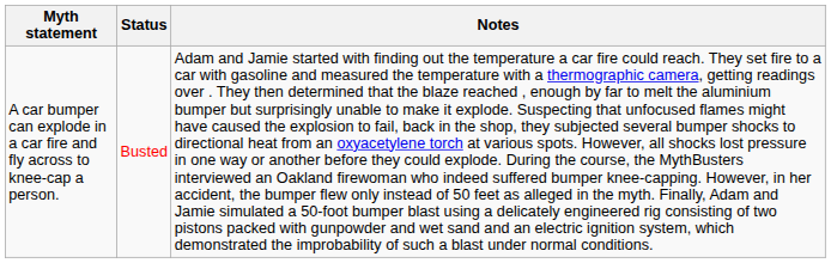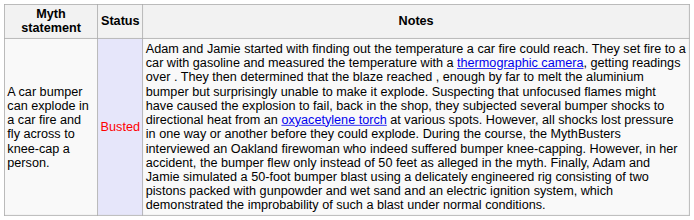row 2 | Status: no background -> lavender background
